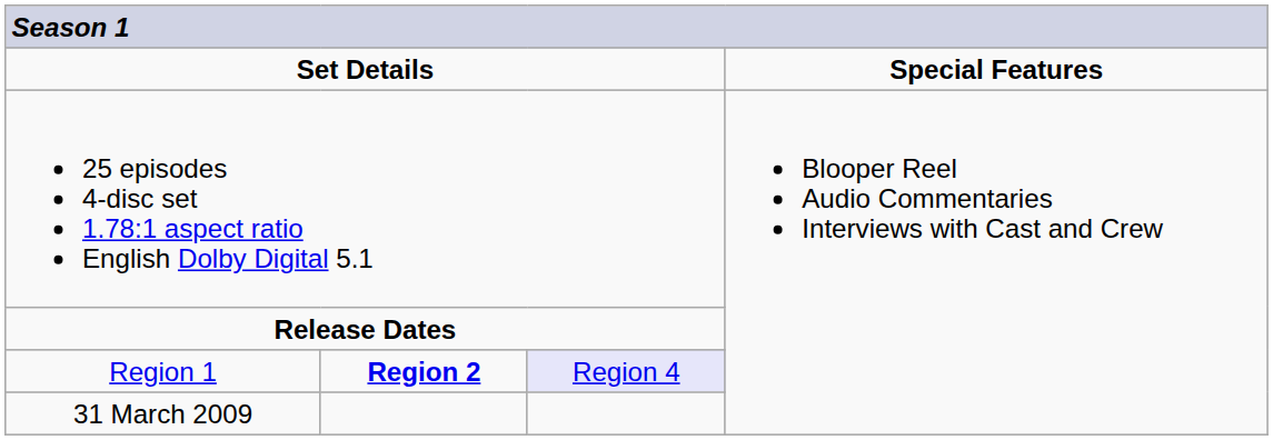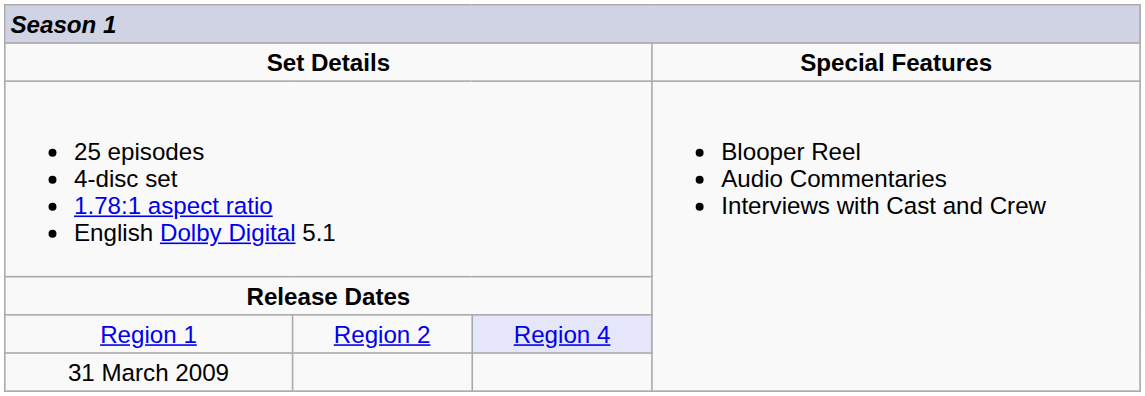Region 1 | column 2: bold -> normal
